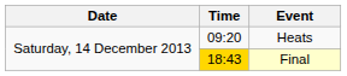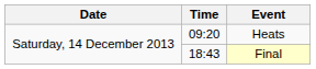Final | Time: gold background -> no background
